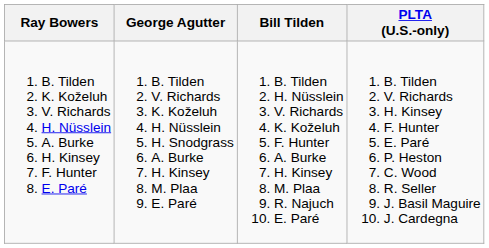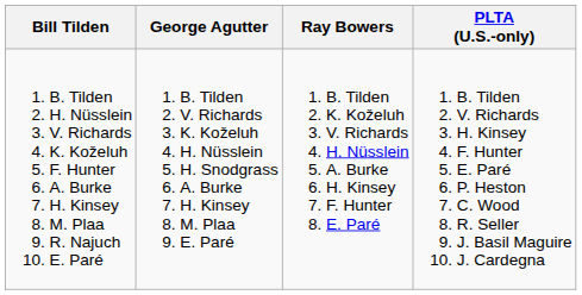columns swapped: Ray Bowers <-> Bill Tilden
